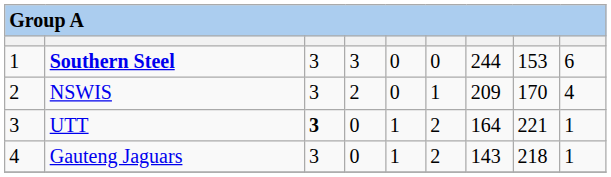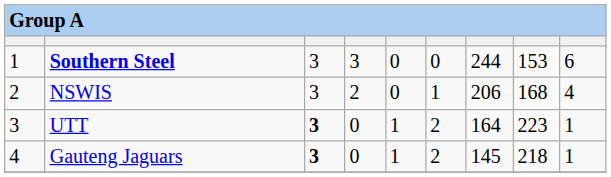NSWIS | column 7: 209 -> 206
NSWIS | column 8: 170 -> 168
UTT | column 8: 221 -> 223
Gauteng Jaguars | column 3: normal -> bold
Gauteng Jaguars | column 7: 143 -> 145
